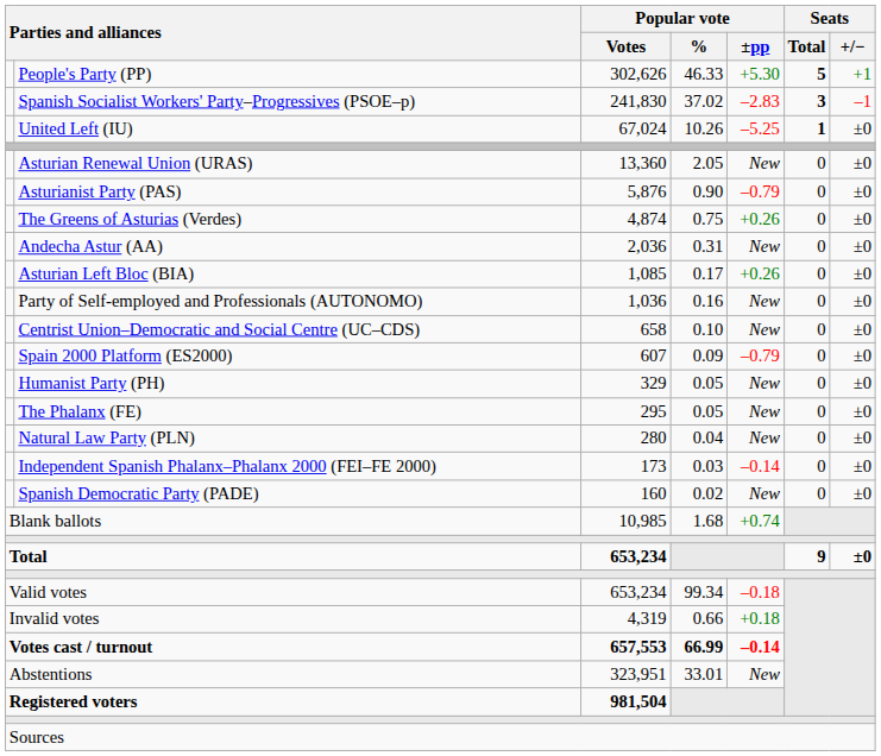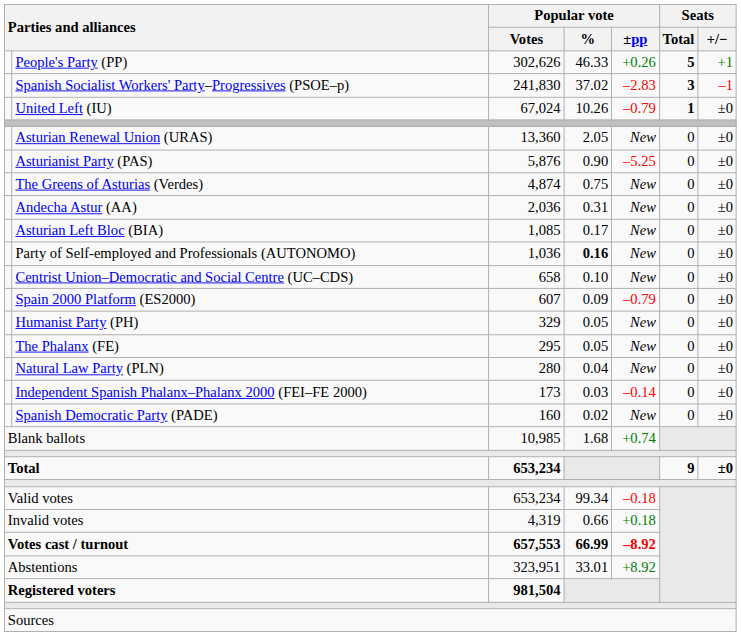People's Party (PP) | Popular vote / ±pp: +5.30 -> +0.26
United Left (IU) | Popular vote / ±pp: –5.25 -> –0.79
Asturianist Party (PAS) | Popular vote / ±pp: –0.79 -> –5.25
The Greens of Asturias (Verdes) | Popular vote / ±pp: +0.26 -> New
Asturian Left Bloc (BIA) | Popular vote / ±pp: +0.26 -> New
Party of Self-employed and Professionals (AUTONOMO) | Popular vote / %: normal -> bold
Votes cast / turnout | Popular vote / ±pp: –0.14 -> –8.92
Abstentions | Popular vote / ±pp: New -> +8.92
